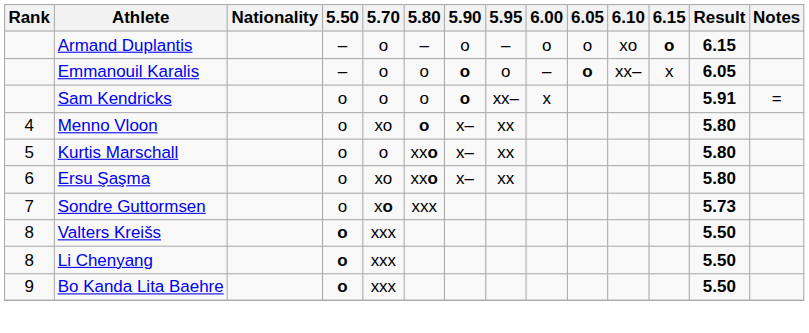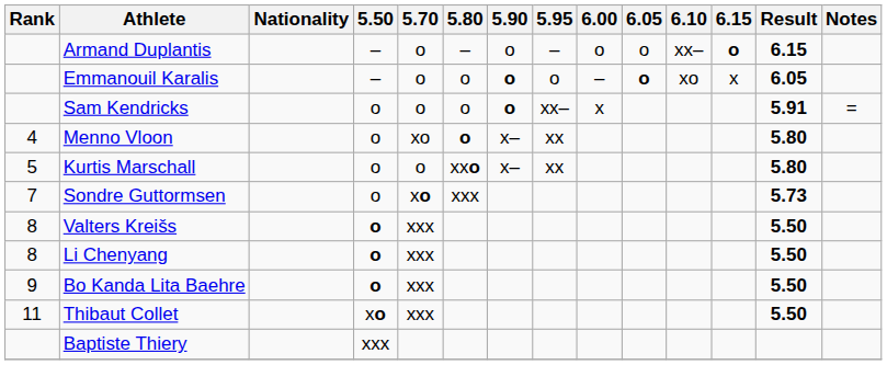Armand Duplantis | 6.10: xo -> xx–
Emmanouil Karalis | 6.10: xx– -> xo
- row: 6 | Ersu Şaşma | o | xo | xxo | x– | xx | 5.80
+ row: 11 | Thibaut Collet | xo | xxx | 5.50
+ row: Baptiste Thiery | xxx
